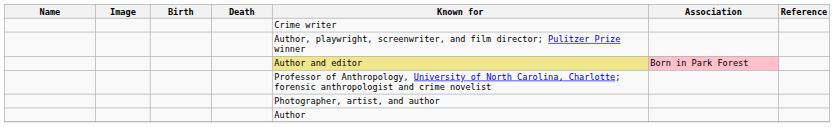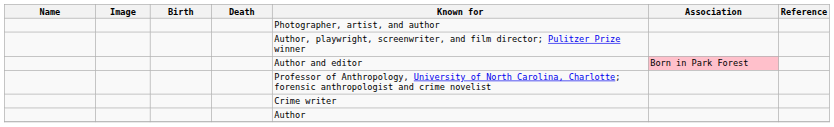row 2 | Known for: Crime writer -> Photographer, artist, and author
row 4 | Known for: khaki background -> no background
row 6 | Known for: Photographer, artist, and author -> Crime writer
